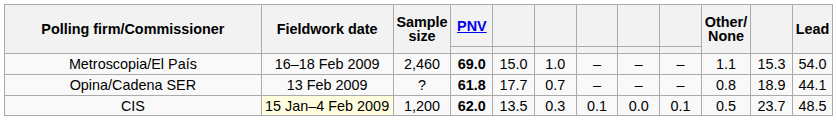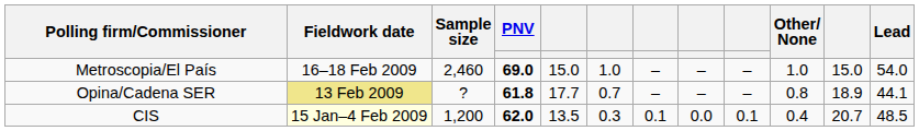Metroscopia/El País | Other/ None: 1.1 -> 1.0
Metroscopia/El País | column 11: 15.3 -> 15.0
Opina/Cadena SER | Fieldwork date: no background -> khaki background
CIS | Other/ None: 0.5 -> 0.4
CIS | column 11: 23.7 -> 20.7
